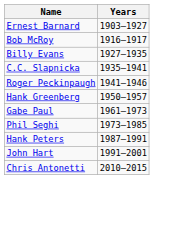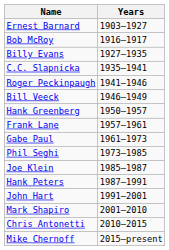+ row: Bill Veeck | 1946–1949
+ row: Frank Lane | 1957–1961
+ row: Joe Klein | 1985–1987
+ row: Mark Shapiro | 2001–2010
+ row: Mike Chernoff | 2015–present
